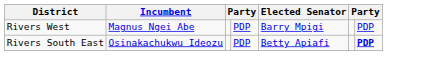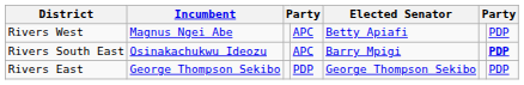Rivers West | column 4: PDP -> APC
Rivers West | Elected Senator: Barry Mpigi -> Betty Apiafi
Rivers South East | column 4: PDP -> APC
Rivers South East | Elected Senator: Betty Apiafi -> Barry Mpigi
+ row: Rivers East | George Thompson Sekibo | PDP | George Thompson Sekibo | PDP
